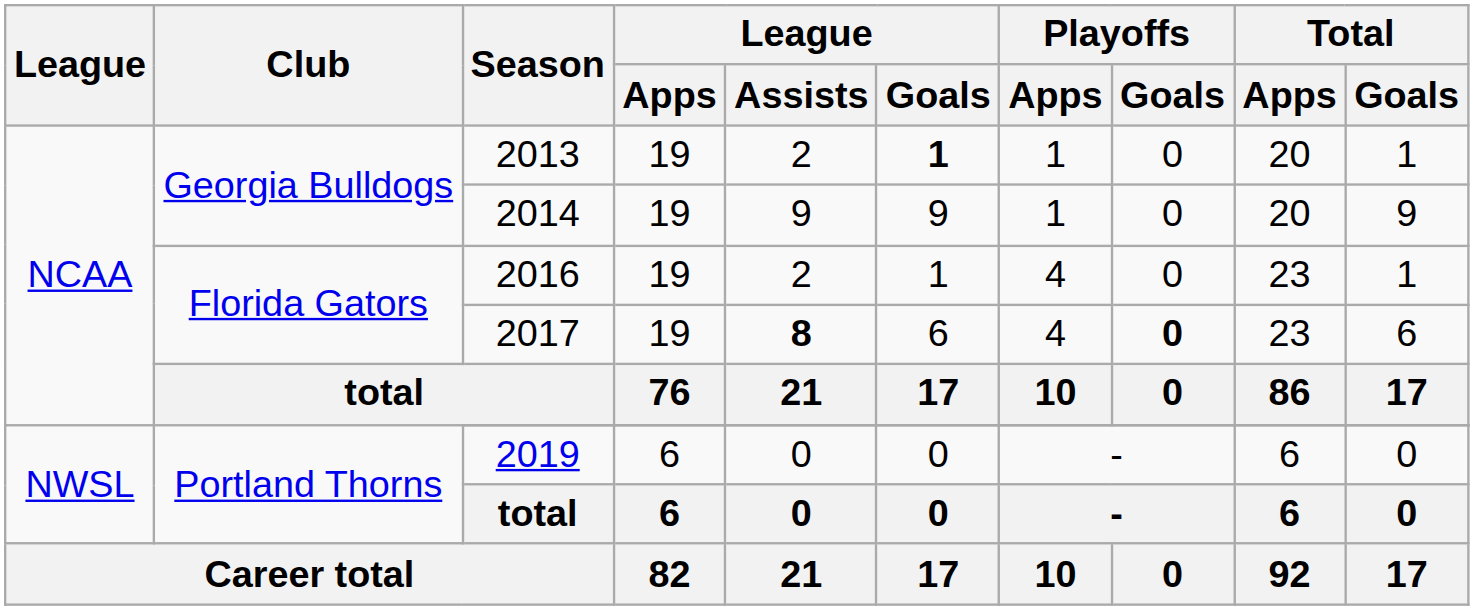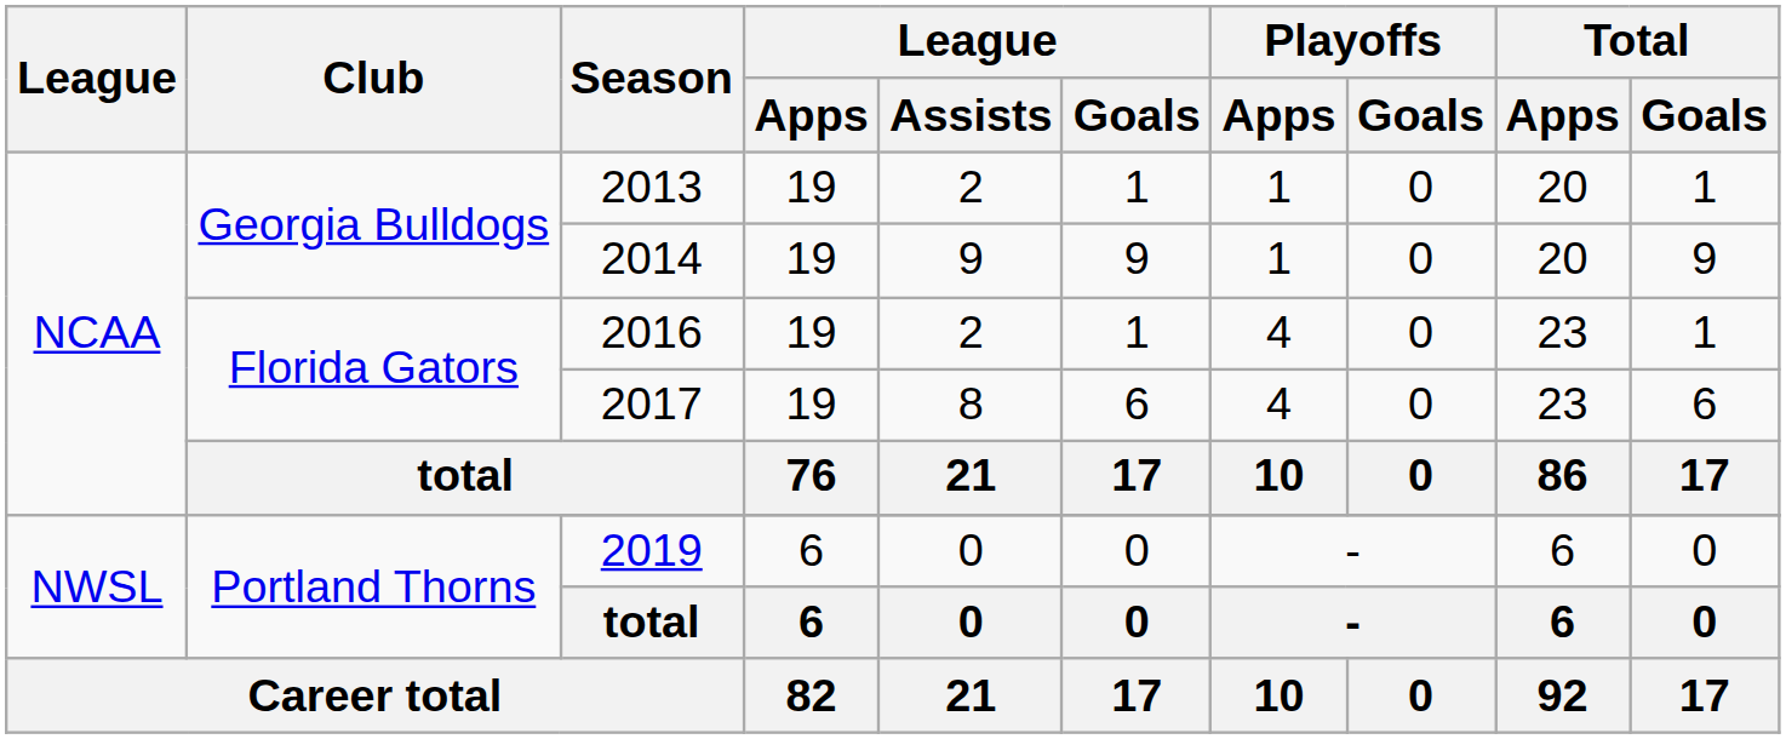2013 | League / Goals: bold -> normal
2017 | League / Assists: bold -> normal
2017 | Playoffs / Goals: bold -> normal
